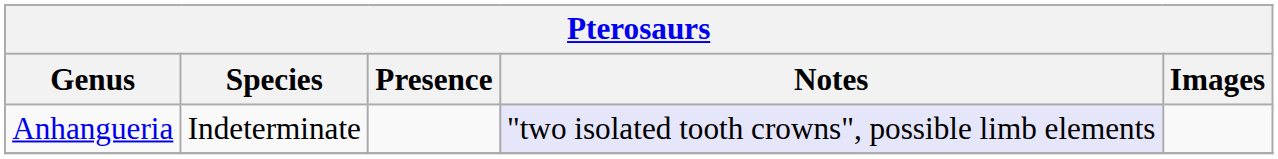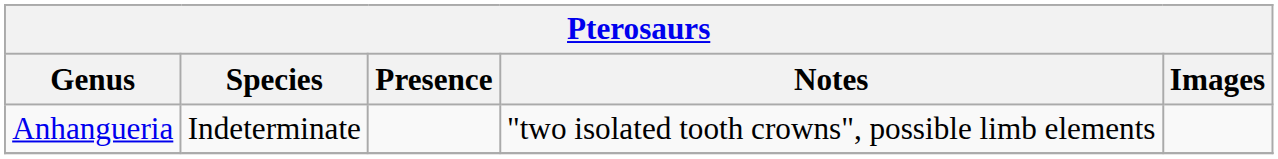Anhangueria | Notes: lavender background -> no background
